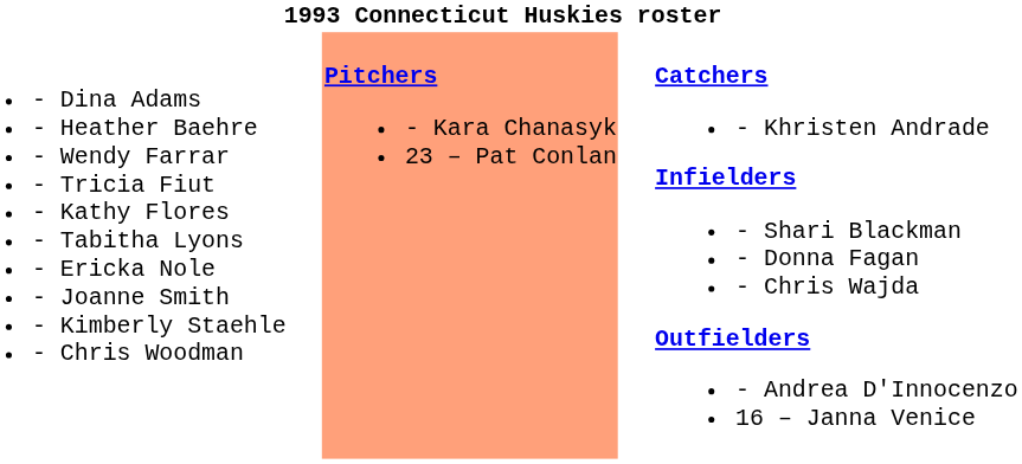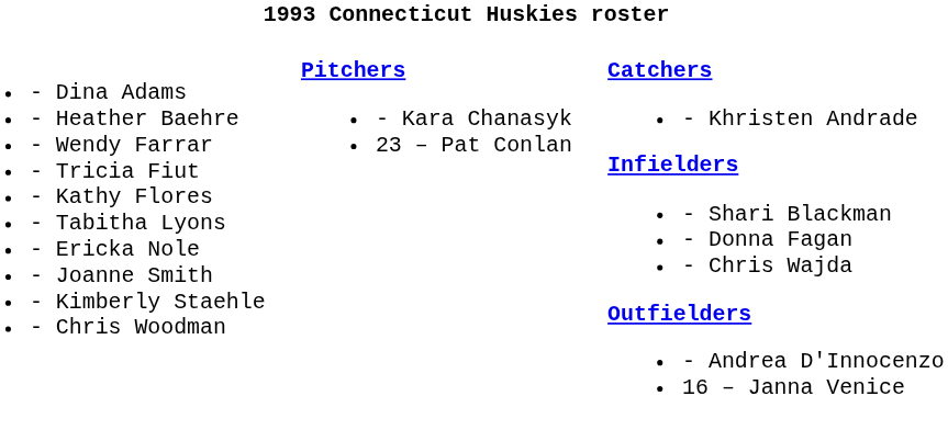row 2 | column 2: lightsalmon background -> no background
